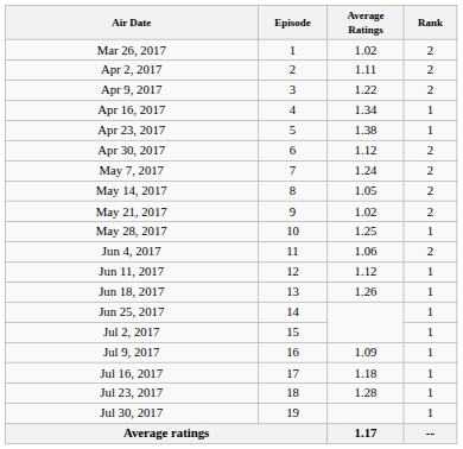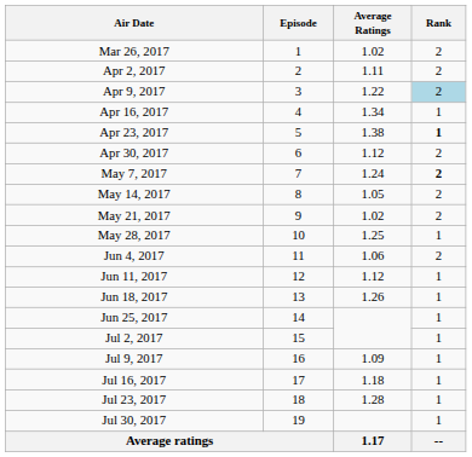Apr 9, 2017 | Rank: no background -> lightblue background
Apr 23, 2017 | Rank: normal -> bold
May 7, 2017 | Rank: normal -> bold
